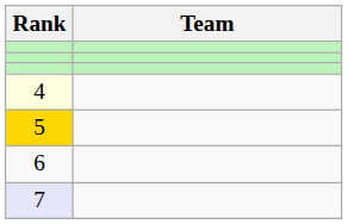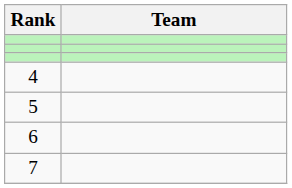row 5 | Rank: lightyellow background -> no background
row 6 | Rank: gold background -> no background
row 8 | Rank: lavender background -> no background
